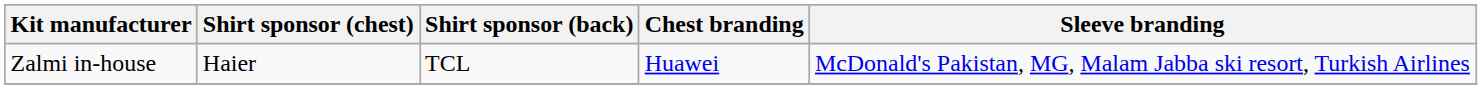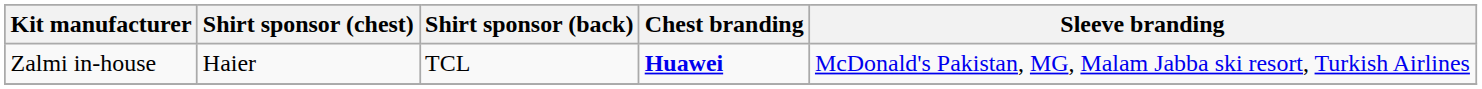Zalmi in-house | Chest branding: normal -> bold
